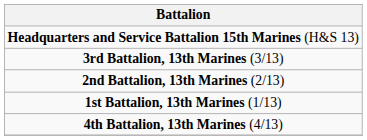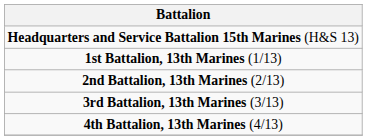row 3 | column 1: 3rd Battalion, 13th Marines (3/13) -> 1st Battalion, 13th Marines (1/13)
row 5 | column 1: 1st Battalion, 13th Marines (1/13) -> 3rd Battalion, 13th Marines (3/13)
